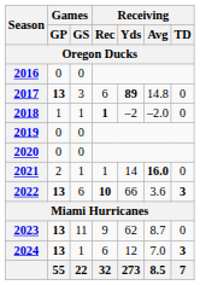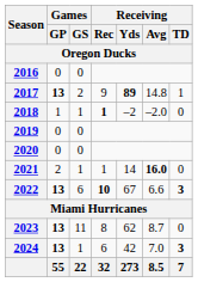2017 | Games / GS / Oregon Ducks: 3 -> 2
2017 | Receiving / Rec / Oregon Ducks: 6 -> 9
2017 | Receiving / TD / Oregon Ducks: 0 -> 1
2022 | Receiving / Yds / Oregon Ducks: 66 -> 67
2022 | Receiving / Avg / Oregon Ducks: 3.6 -> 6.6
2023 | Receiving / Rec / Oregon Ducks: 9 -> 8
2024 | Receiving / Yds / Oregon Ducks: 12 -> 42
